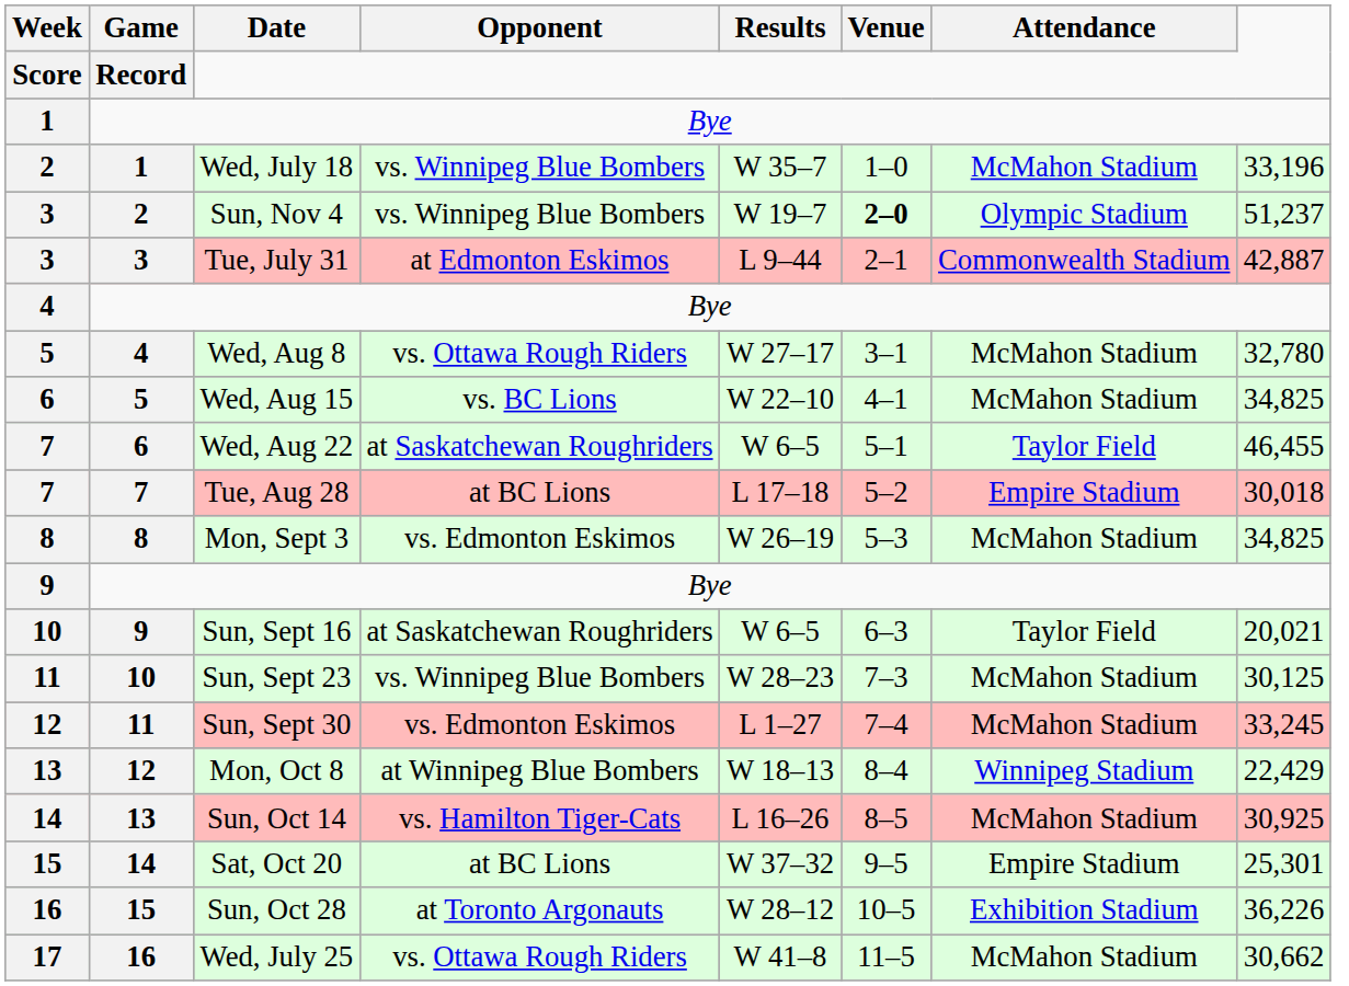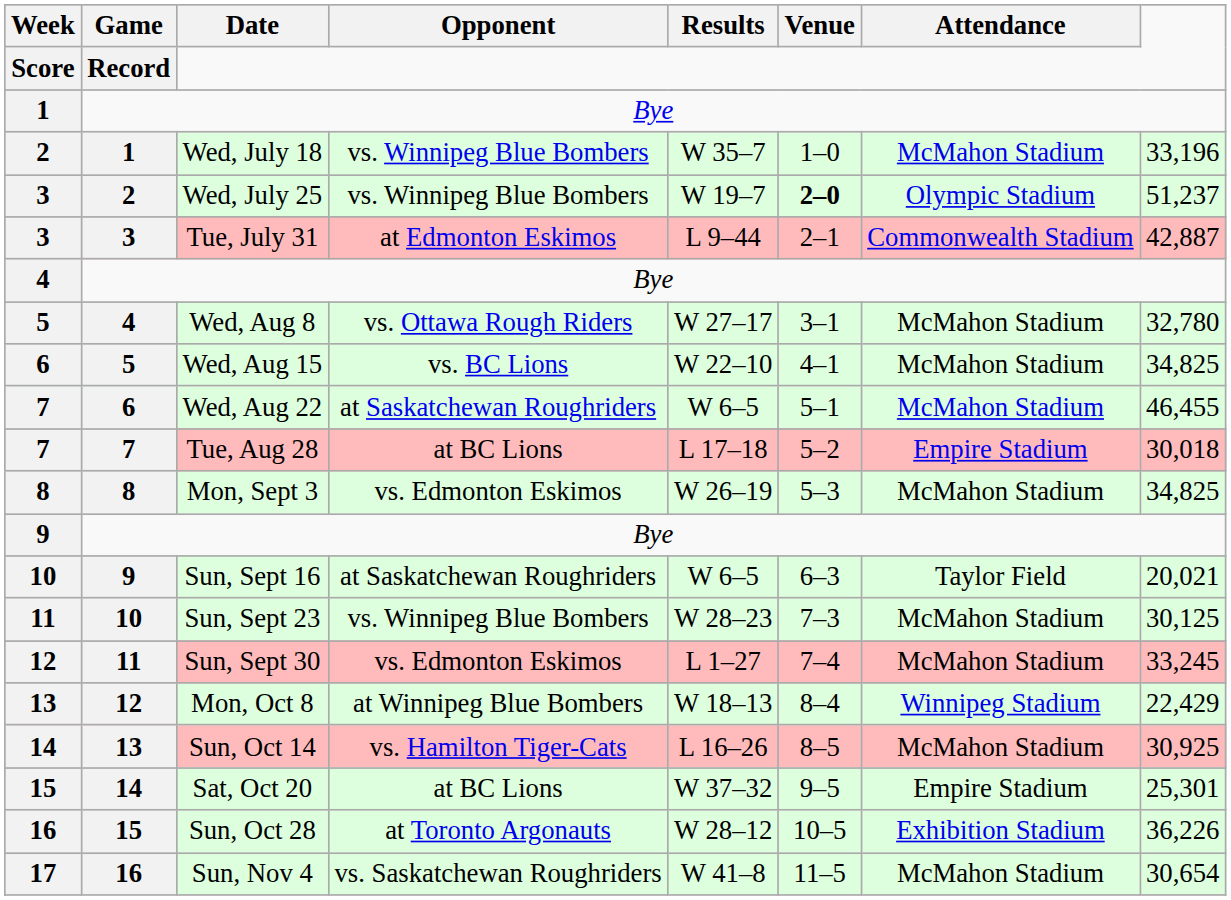3 / 2 | Date: Sun, Nov 4 -> Wed, July 25
7 / 6 | Attendance: Taylor Field -> McMahon Stadium
17 | Date: Wed, July 25 -> Sun, Nov 4
17 | Opponent: vs. Ottawa Rough Riders -> vs. Saskatchewan Roughriders
17 | column 8: 30,662 -> 30,654
